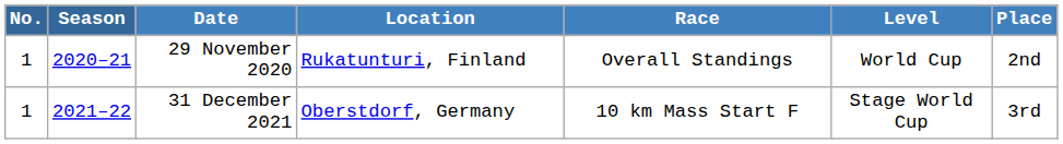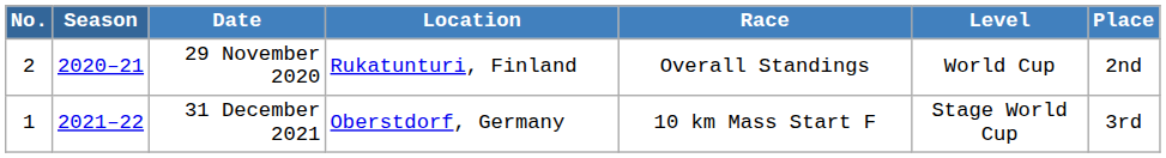29 November 2020 | No.: 1 -> 2
